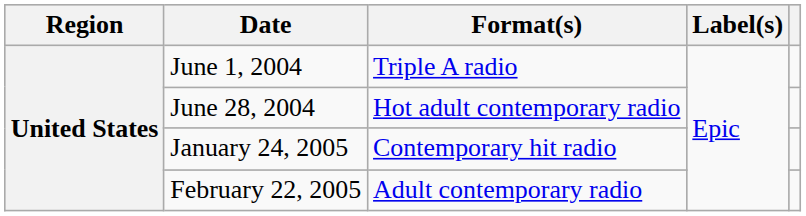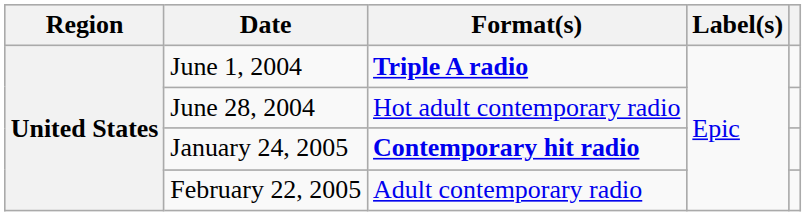June 1, 2004 | Format(s): normal -> bold
January 24, 2005 | Format(s): normal -> bold
